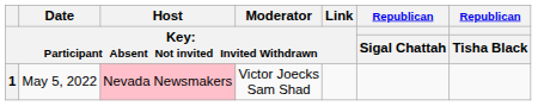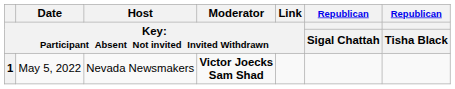1 | column 3: pink background -> no background
1 | column 4: normal -> bold
